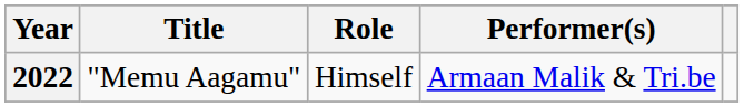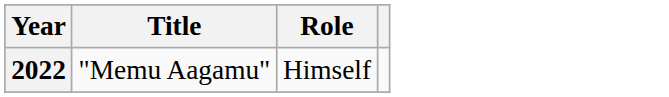- column: Performer(s) | Armaan Malik & Tri.be
